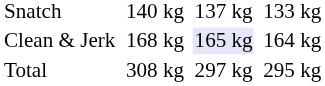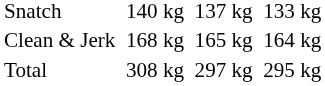Clean & Jerk | column 3: lavender background -> no background
